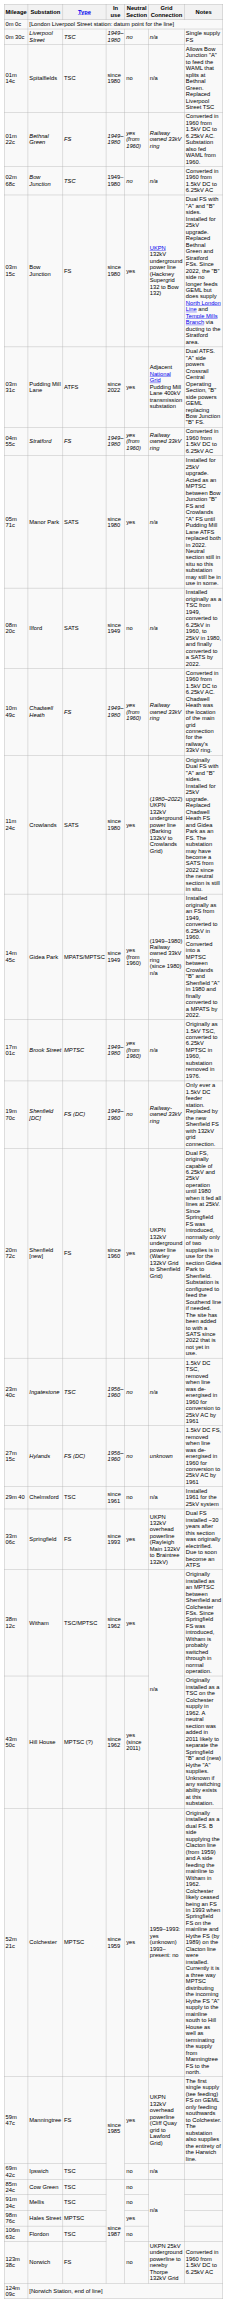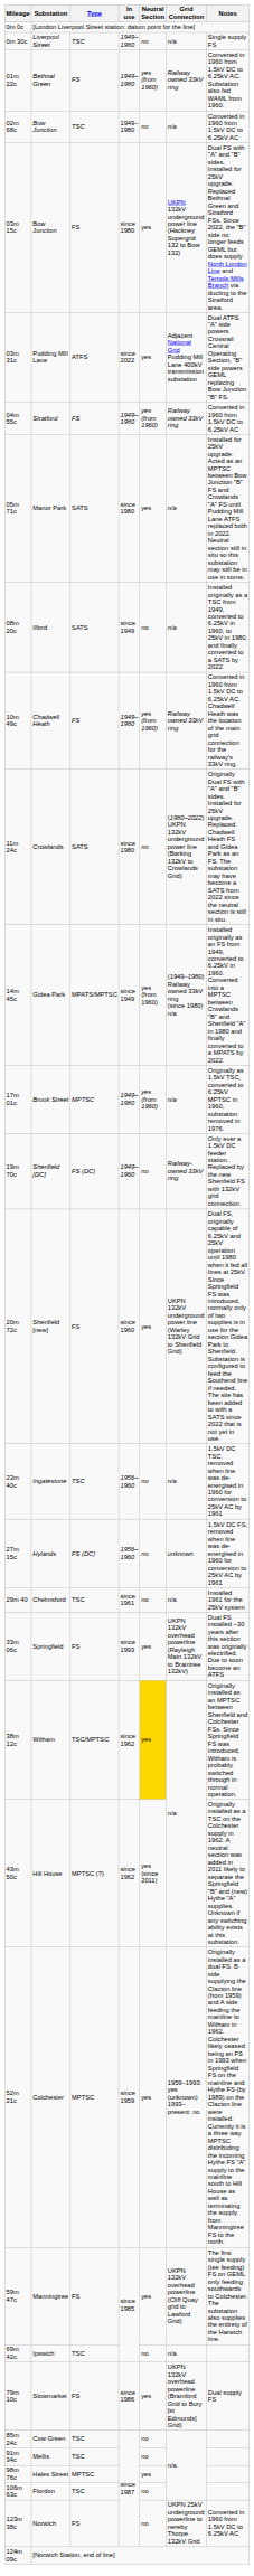- row: 01m 14c | Spitalfields | TSC | since 1980 | no | n/a | Allows Bow Junction "A" to feed the WAML that splits at Bethnal Green. Replaced Liverpool Street TSC
11m 24c | Neutral Section: yes -> no
38m 12c | Neutral Section: no background -> gold background
+ row: 79m 10c | Stowmarket | FS | since 1986 | yes | UKPN 132kV overhead powerline (Bramford Grid to Bury [st Edmunds] Grid) | Dual supply FS
